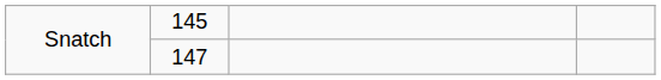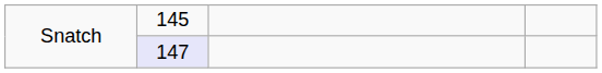Snatch / 147 | column 2: no background -> lavender background
